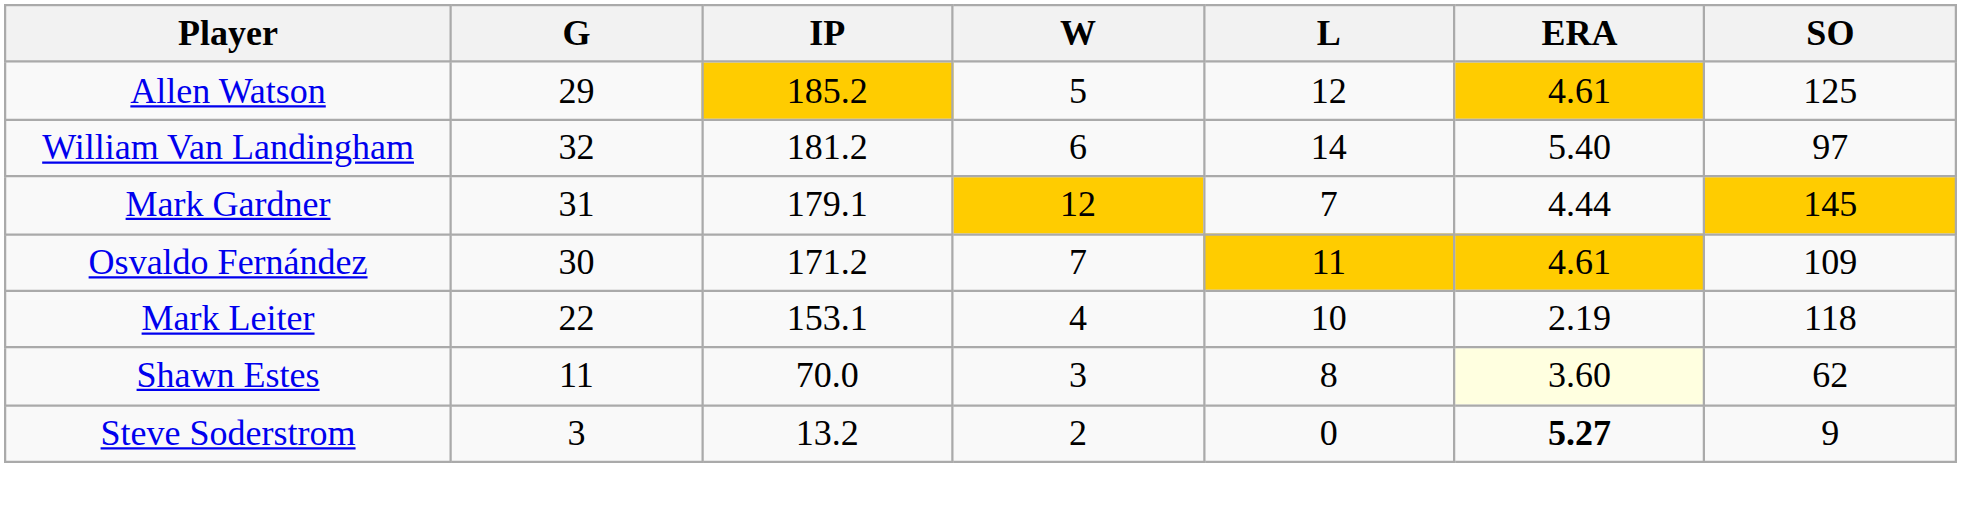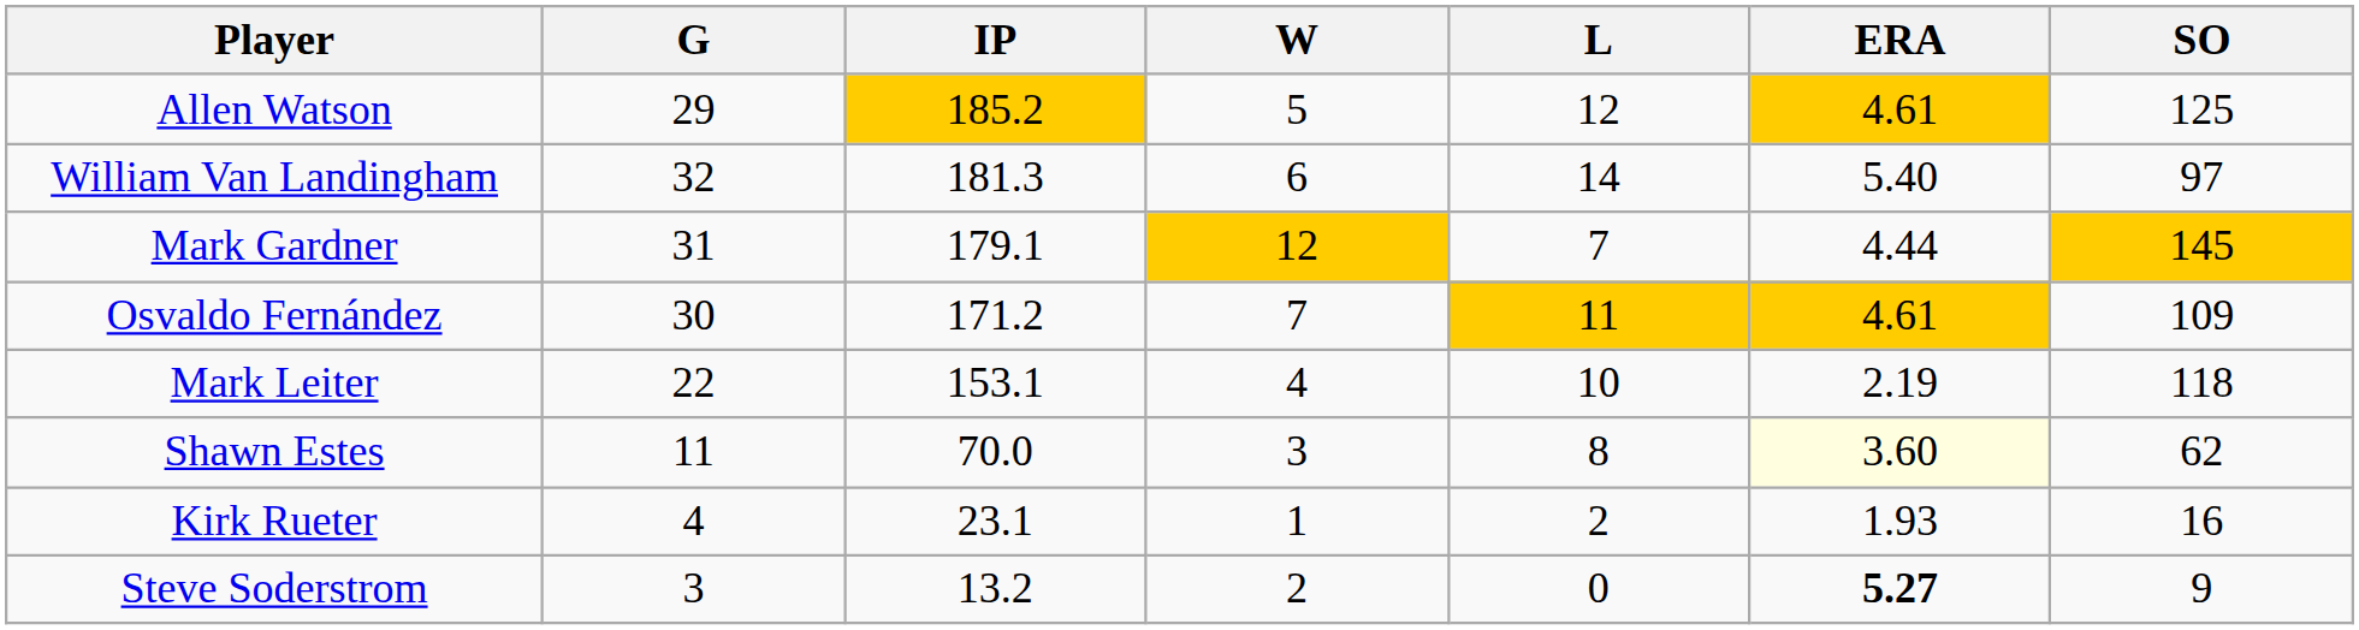William Van Landingham | IP: 181.2 -> 181.3
+ row: Kirk Rueter | 4 | 23.1 | 1 | 2 | 1.93 | 16
